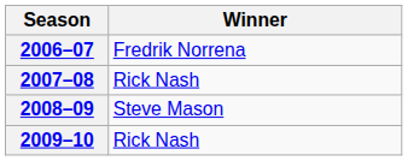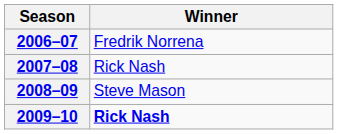2009–10 | Winner: normal -> bold
